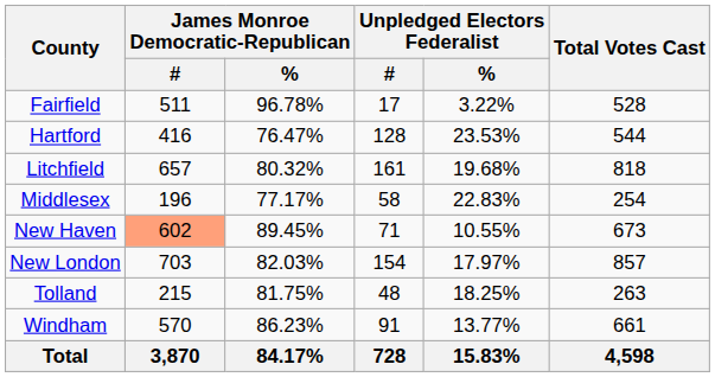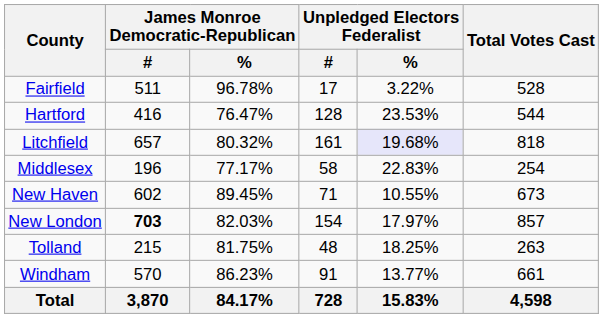Litchfield | Unpledged Electors Federalist / %: no background -> lavender background
New Haven | James Monroe Democratic-Republican / #: lightsalmon background -> no background
New London | James Monroe Democratic-Republican / #: normal -> bold
